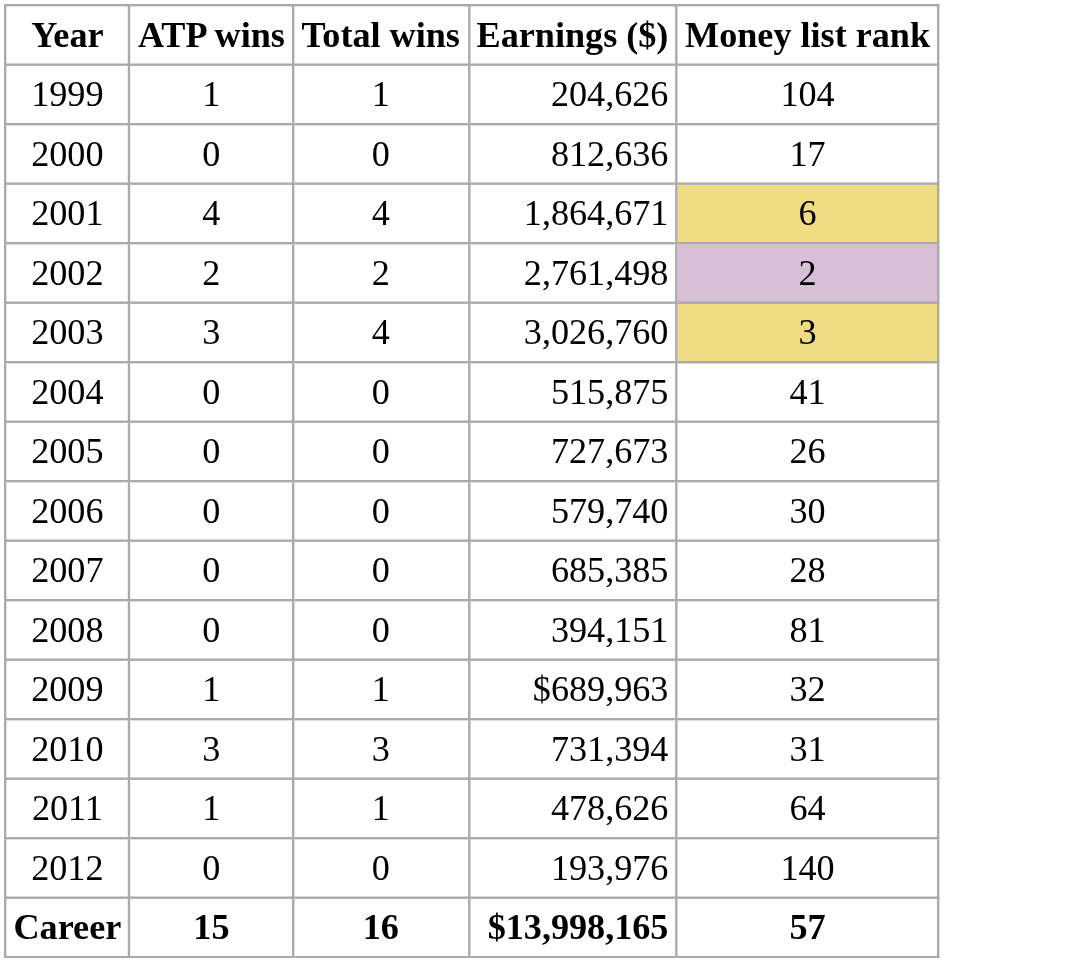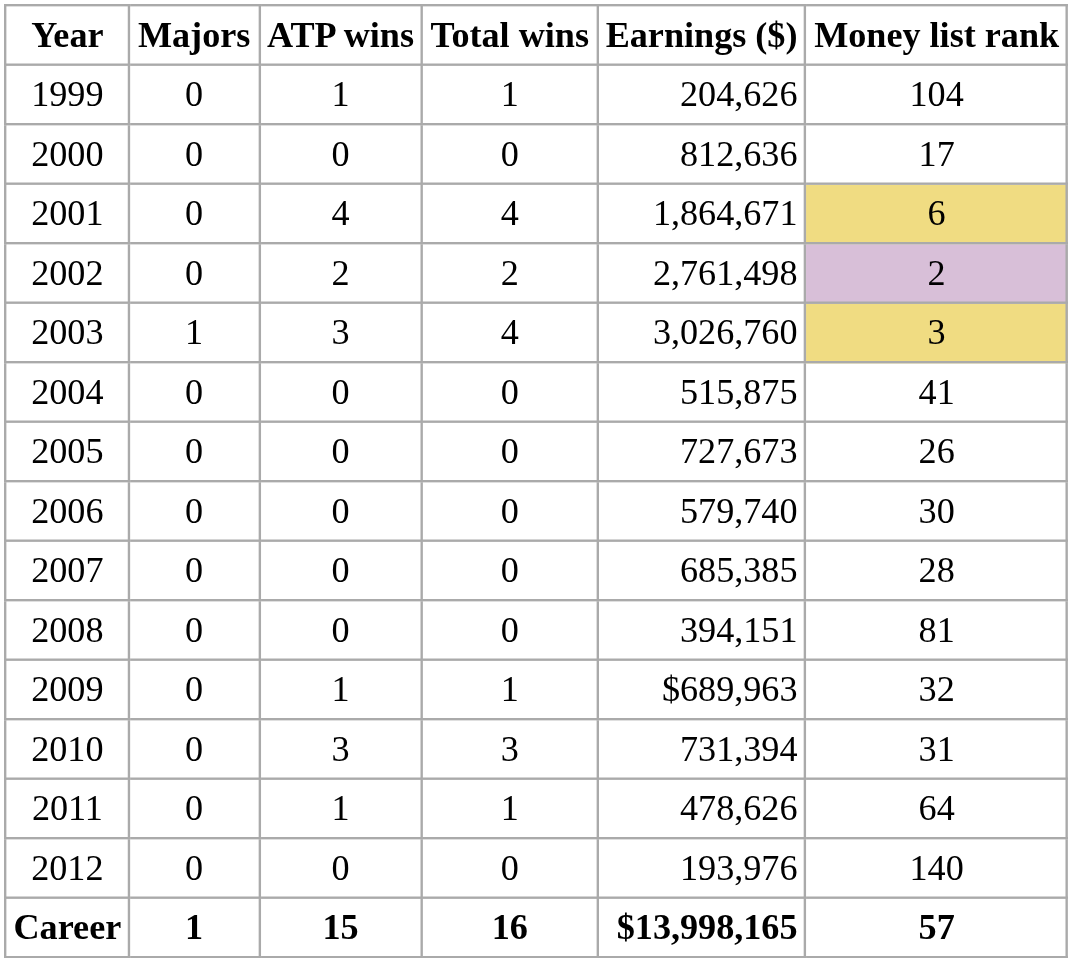+ column: Majors | 0 | 0 | 0 | 0 | 1 | 0 | 0 | 0 | 0 | 0 | 0 | 0 | 0 | 0 | 1
